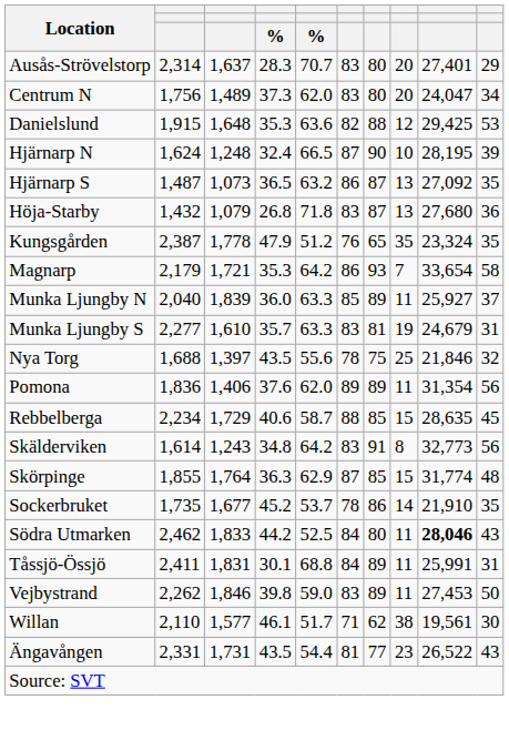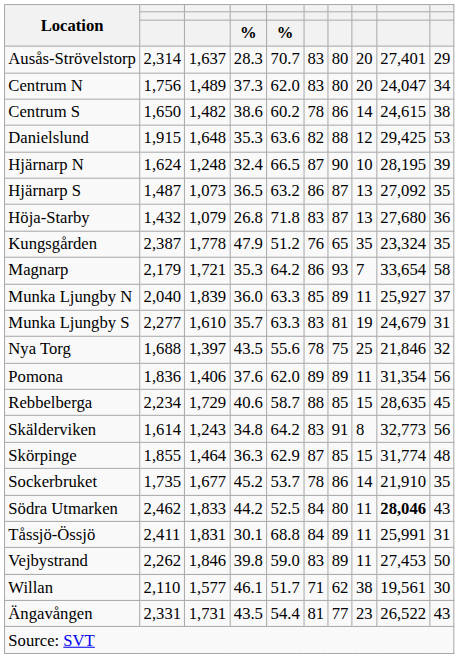+ row: Centrum S | 1,650 | 1,482 | 38.6 | 60.2 | 78 | 86 | 14 | 24,615 | 38
Skörpinge | column 3: 1,764 -> 1,464
